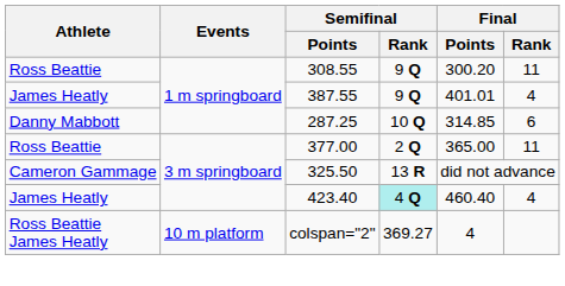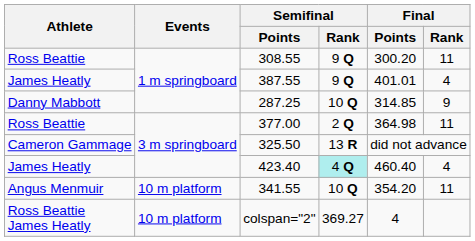287.25 | Final / Rank: 6 -> 9
377.00 | Final / Points: 365.00 -> 364.98
+ row: Angus Menmuir | 10 m platform | 341.55 | 10 Q | 354.20 | 11
